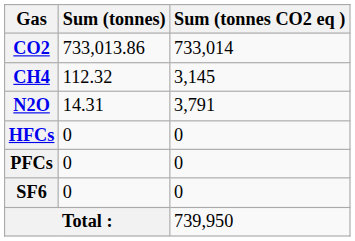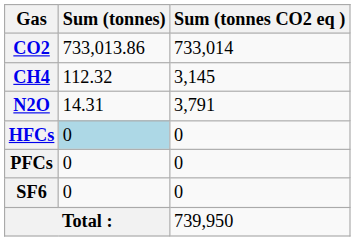HFCs | Sum (tonnes): no background -> lightblue background
